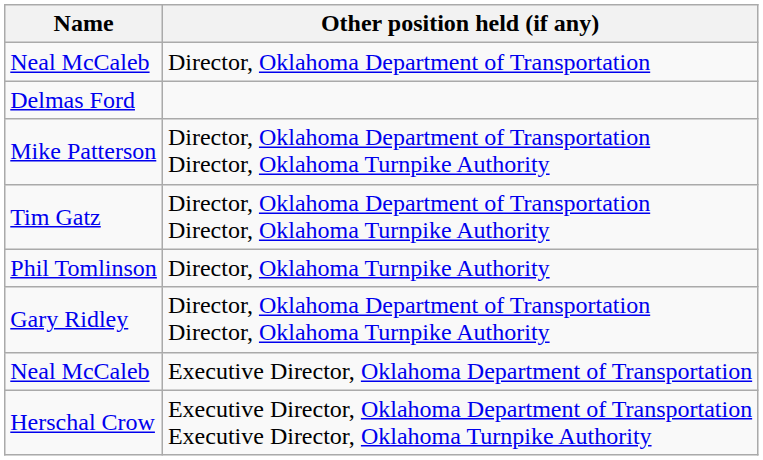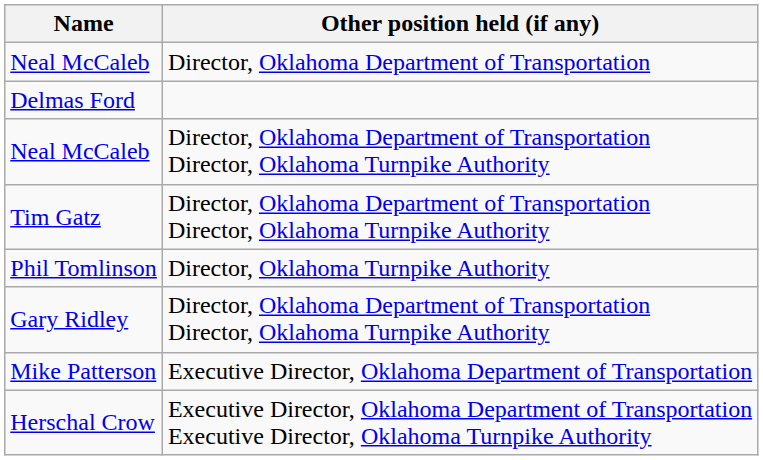row 4 | Name: Mike Patterson -> Neal McCaleb
row 8 | Name: Neal McCaleb -> Mike Patterson
